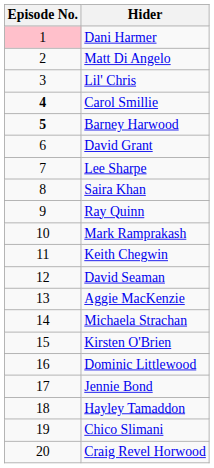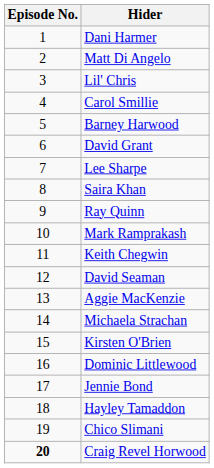Dani Harmer | Episode No.: pink background -> no background
Carol Smillie | Episode No.: bold -> normal
Barney Harwood | Episode No.: bold -> normal
Craig Revel Horwood | Episode No.: normal -> bold
